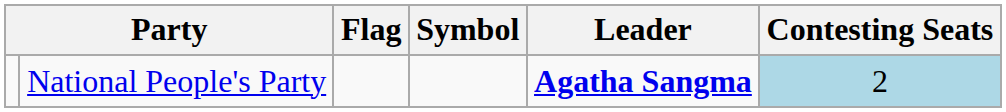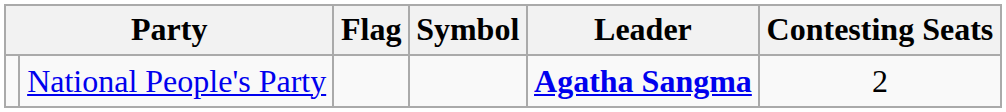National People's Party | Contesting Seats: lightblue background -> no background
